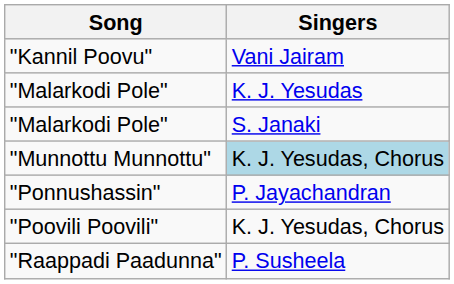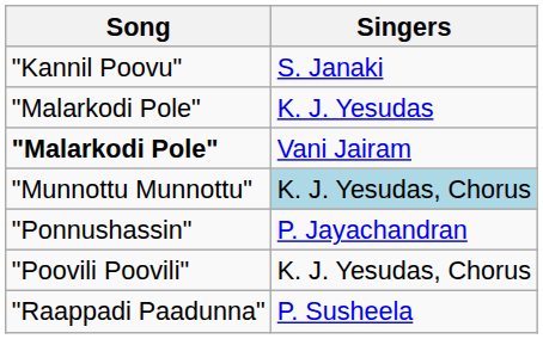row 2 | Singers: Vani Jairam -> S. Janaki
row 4 | Song: normal -> bold
row 4 | Singers: S. Janaki -> Vani Jairam
